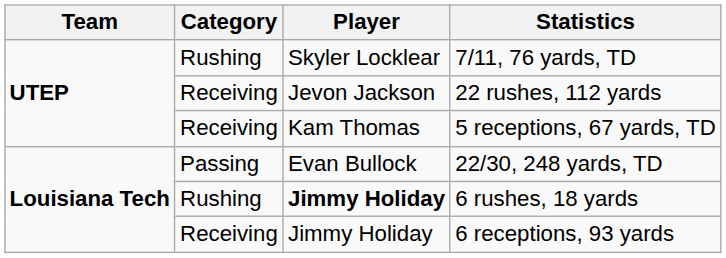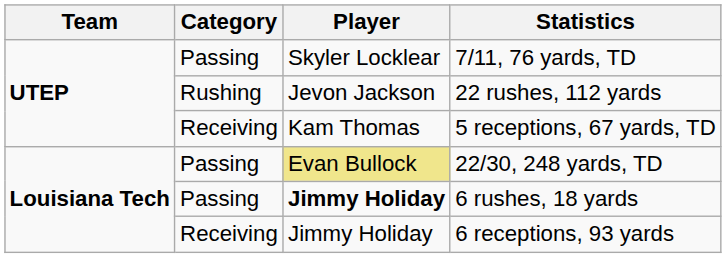7/11, 76 yards, TD | Category: Rushing -> Passing
22 rushes, 112 yards | Category: Receiving -> Rushing
22/30, 248 yards, TD | Player: no background -> khaki background
6 rushes, 18 yards | Category: Rushing -> Passing
